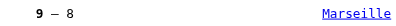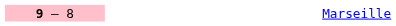Marseille | column 1: no background -> pink background
